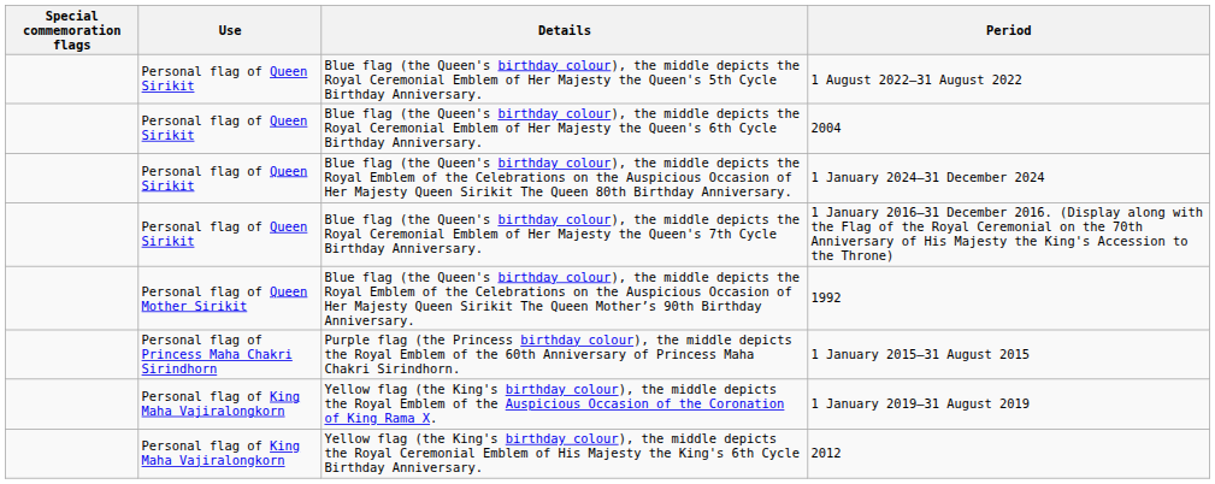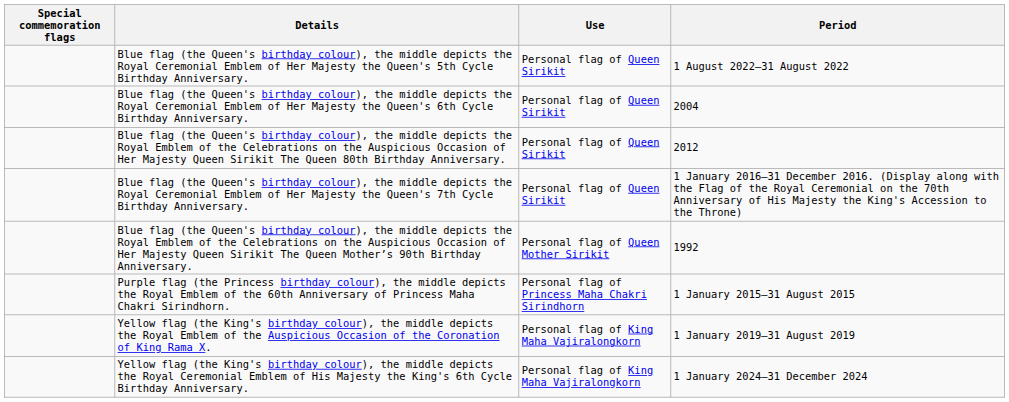columns swapped: Use <-> Details
row 4 | Period: 1 January 2024–31 December 2024 -> 2012
row 9 | Period: 2012 -> 1 January 2024–31 December 2024
